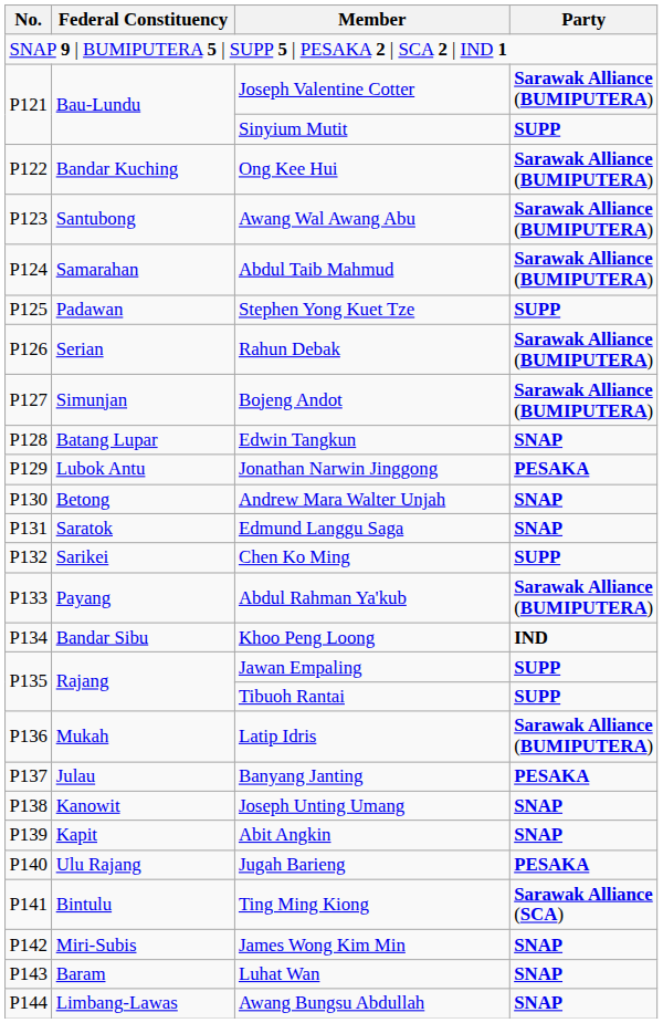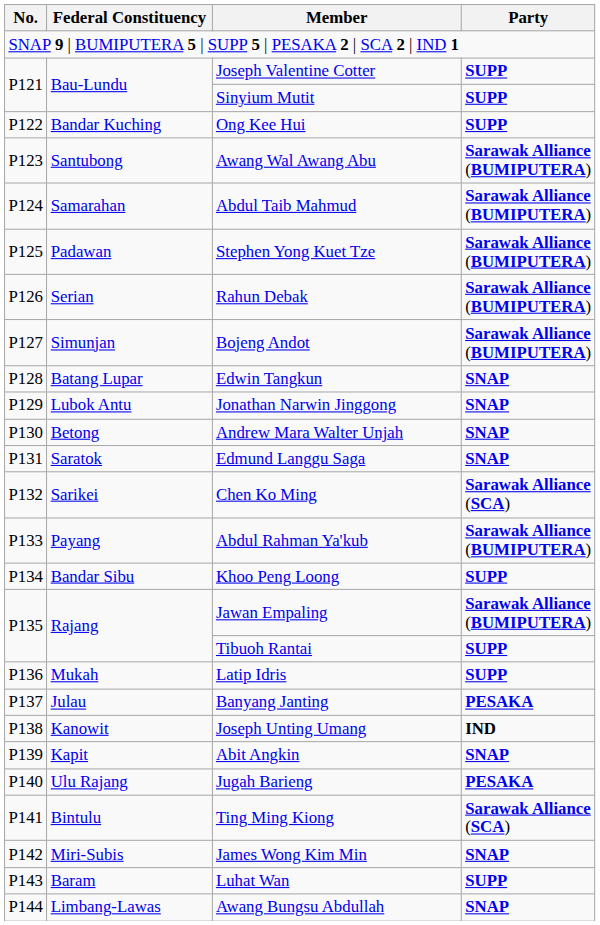Joseph Valentine Cotter | Party: Sarawak Alliance (BUMIPUTERA) -> SUPP
Ong Kee Hui | Party: Sarawak Alliance (BUMIPUTERA) -> SUPP
Stephen Yong Kuet Tze | Party: SUPP -> Sarawak Alliance (BUMIPUTERA)
Jonathan Narwin Jinggong | Party: PESAKA -> SNAP
Chen Ko Ming | Party: SUPP -> Sarawak Alliance (SCA)
Khoo Peng Loong | Party: IND -> SUPP
Jawan Empaling | Party: SUPP -> Sarawak Alliance (BUMIPUTERA)
Latip Idris | Party: Sarawak Alliance (BUMIPUTERA) -> SUPP
Joseph Unting Umang | Party: SNAP -> IND
Luhat Wan | Party: SNAP -> SUPP
